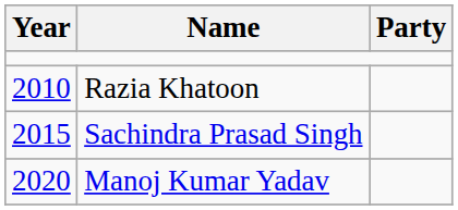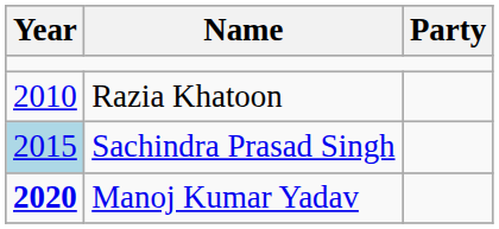Sachindra Prasad Singh | Year: no background -> lightblue background
Manoj Kumar Yadav | Year: normal -> bold
